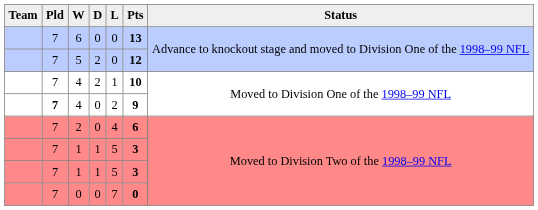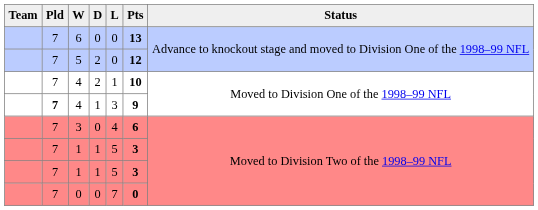row 5 | D: 0 -> 1
row 5 | L: 2 -> 3
row 6 | W: 2 -> 3
